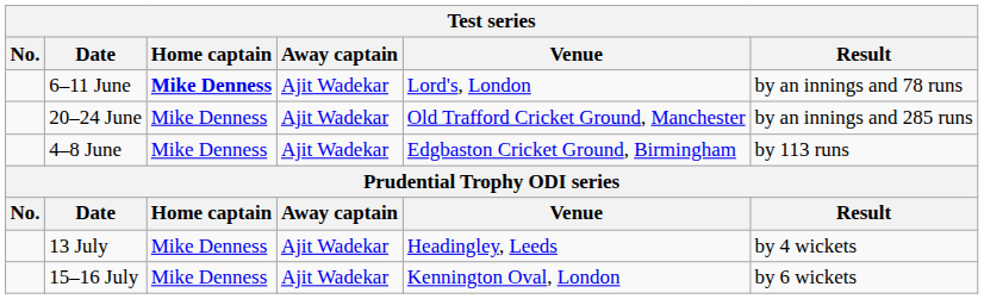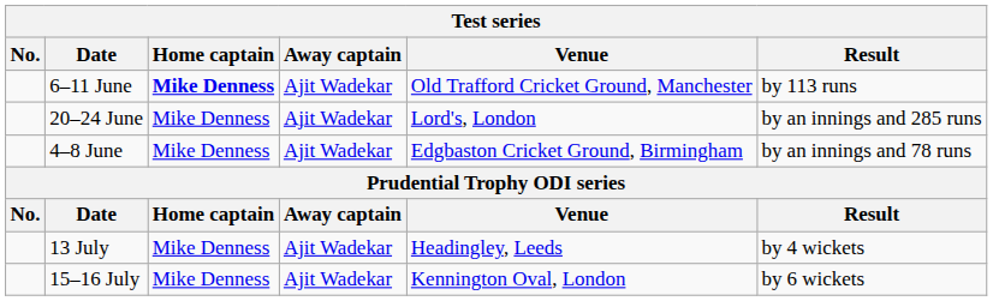6–11 June | Venue: Lord's, London -> Old Trafford Cricket Ground, Manchester
6–11 June | Result: by an innings and 78 runs -> by 113 runs
20–24 June | Venue: Old Trafford Cricket Ground, Manchester -> Lord's, London
4–8 June | Result: by 113 runs -> by an innings and 78 runs
